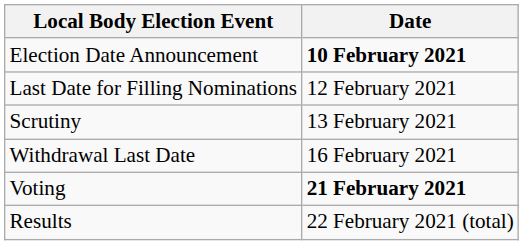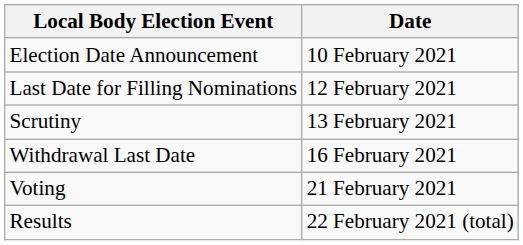Election Date Announcement | Date: bold -> normal
Voting | Date: bold -> normal
